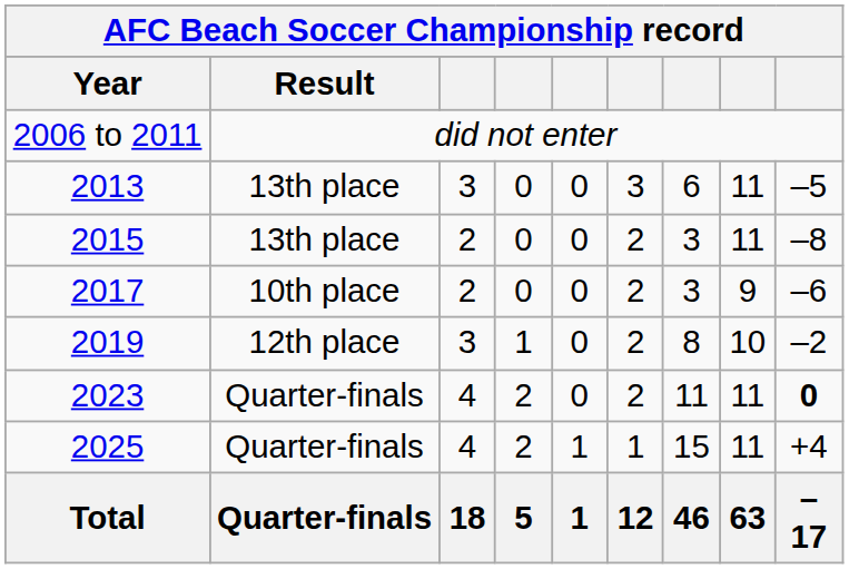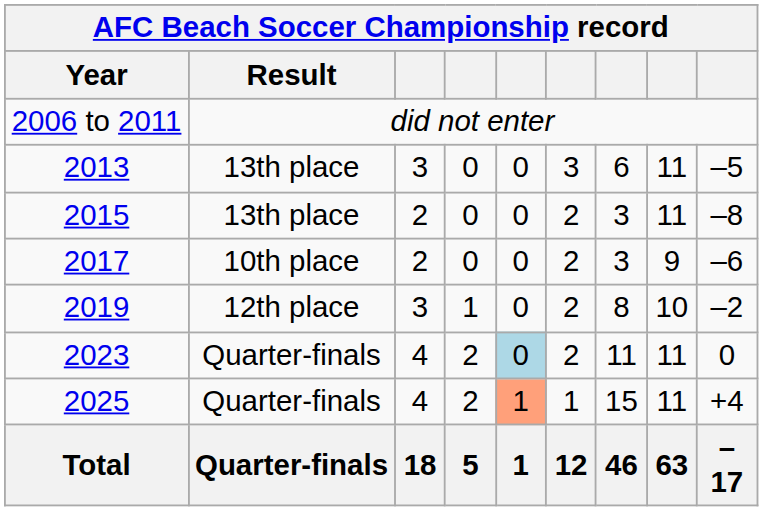2023 | column 5: no background -> lightblue background
2023 | column 9: bold -> normal
2025 | column 5: no background -> lightsalmon background
